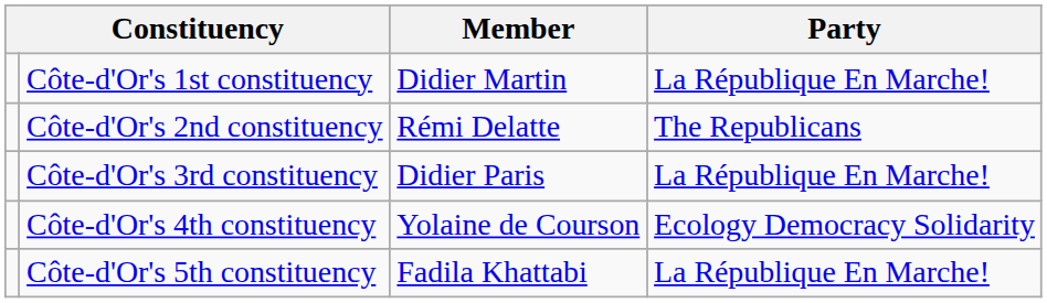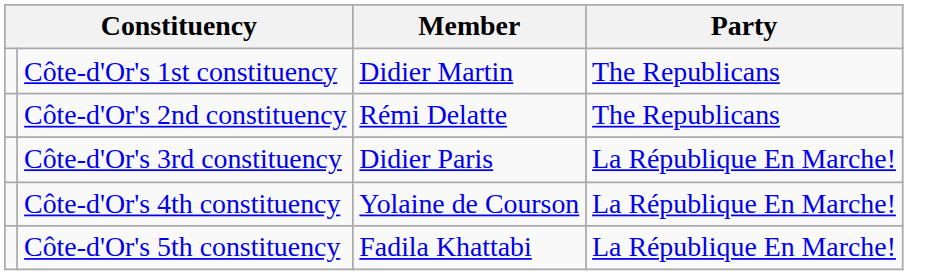Côte-d'Or's 1st constituency | Party: La République En Marche! -> The Republicans
Côte-d'Or's 4th constituency | Party: Ecology Democracy Solidarity -> La République En Marche!
